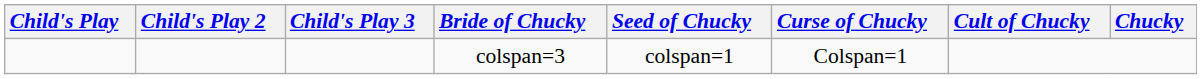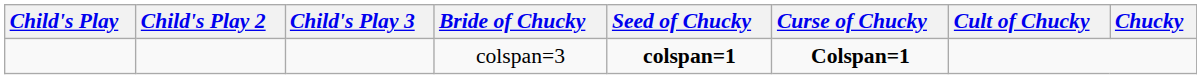colspan=3 | Seed of Chucky: normal -> bold
colspan=3 | Curse of Chucky: normal -> bold
